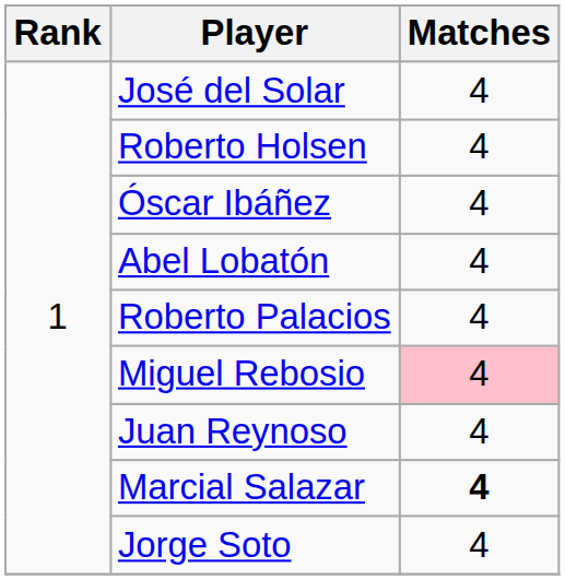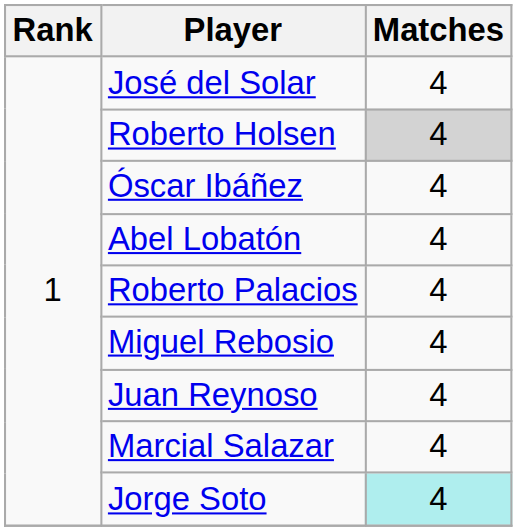Roberto Holsen | Matches: no background -> lightgrey background
Miguel Rebosio | Matches: pink background -> no background
Marcial Salazar | Matches: bold -> normal
Jorge Soto | Matches: no background -> paleturquoise background
